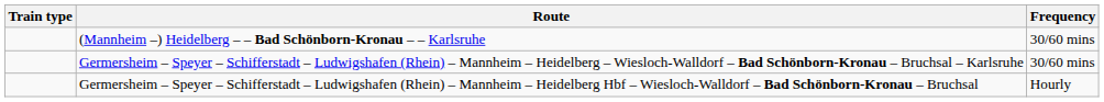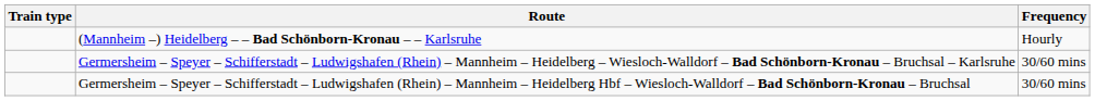row 2 | Frequency: 30/60 mins -> Hourly
row 4 | Frequency: Hourly -> 30/60 mins
